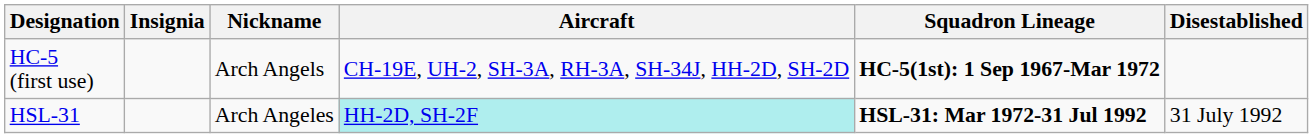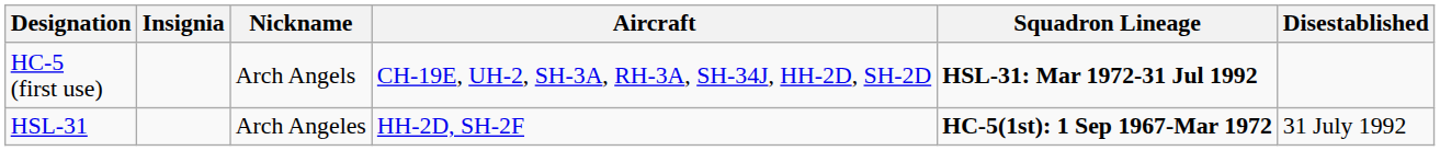HC-5 (first use) | Squadron Lineage: HC-5(1st): 1 Sep 1967-Mar 1972 -> HSL-31: Mar 1972-31 Jul 1992
HSL-31 | Aircraft: paleturquoise background -> no background
HSL-31 | Squadron Lineage: HSL-31: Mar 1972-31 Jul 1992 -> HC-5(1st): 1 Sep 1967-Mar 1972
